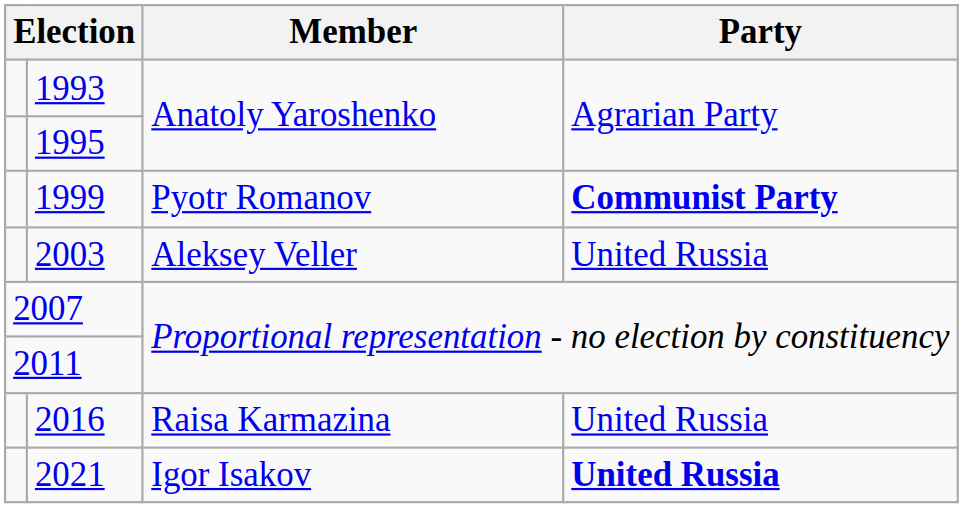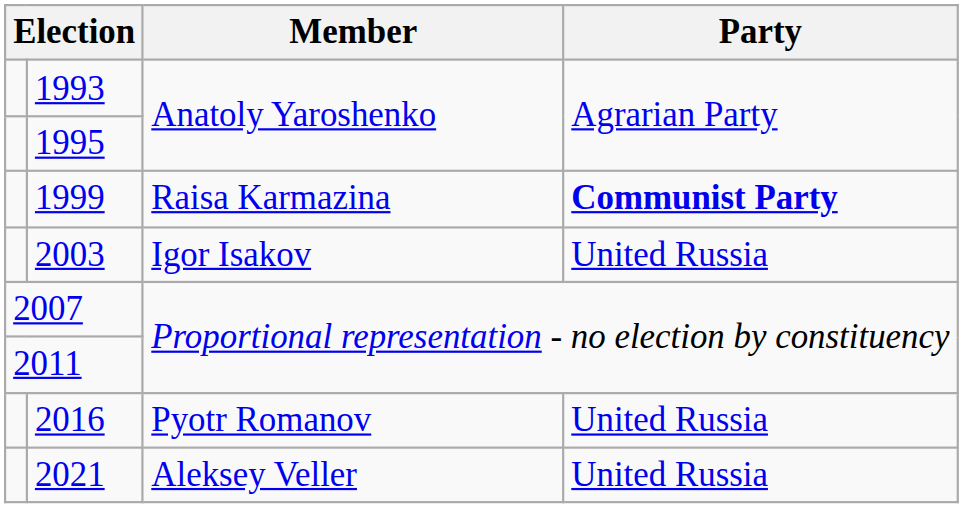1999 | Member: Pyotr Romanov -> Raisa Karmazina
2003 | Member: Aleksey Veller -> Igor Isakov
2016 | Member: Raisa Karmazina -> Pyotr Romanov
2021 | Member: Igor Isakov -> Aleksey Veller
2021 | Party: bold -> normal
